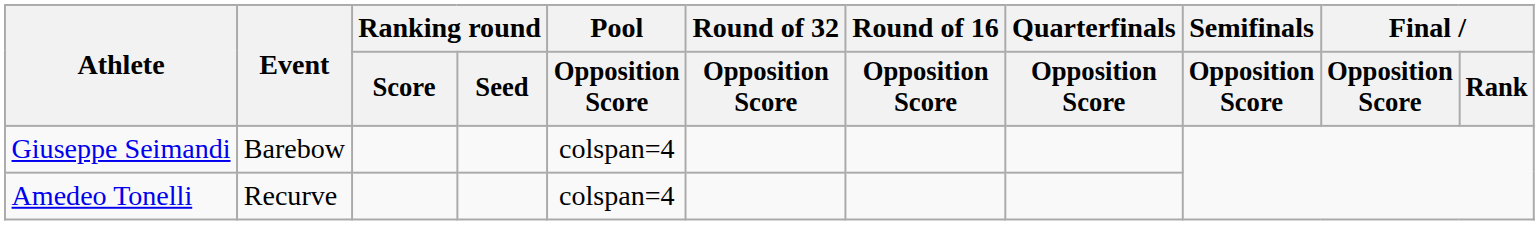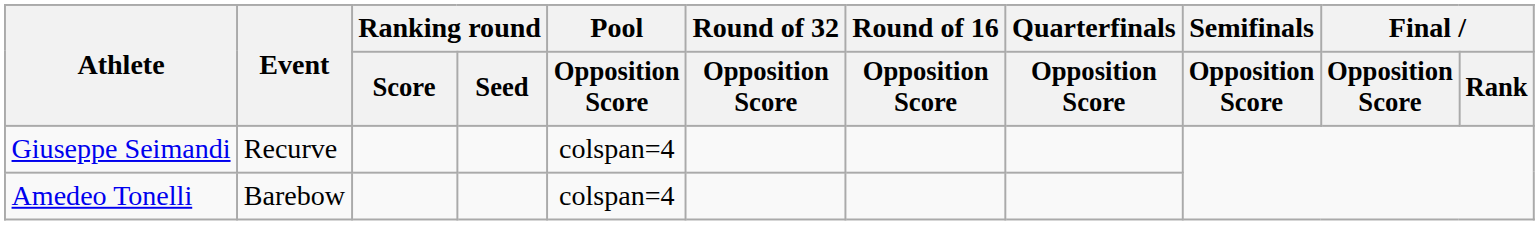Giuseppe Seimandi | Event: Barebow -> Recurve
Amedeo Tonelli | Event: Recurve -> Barebow
